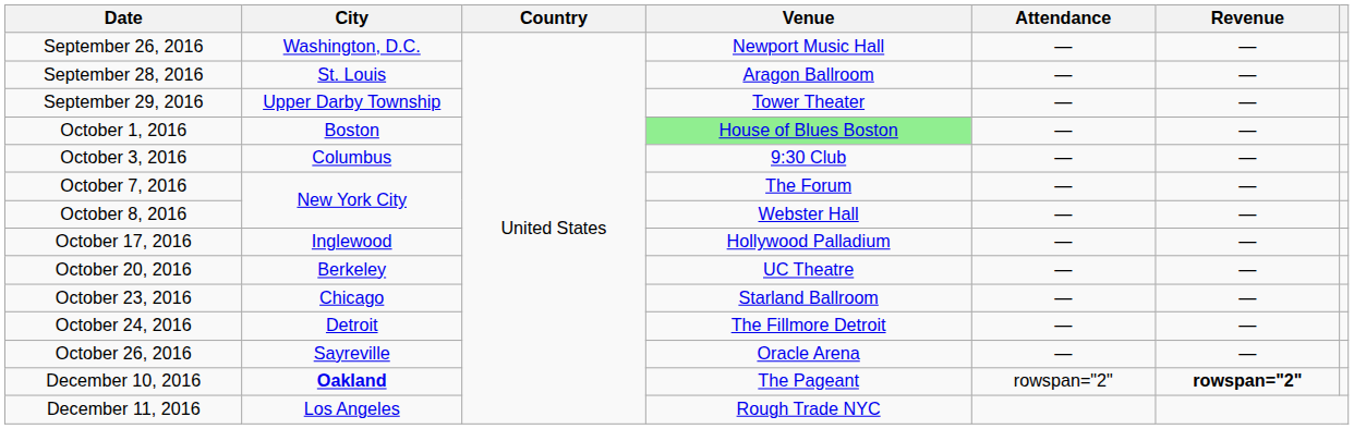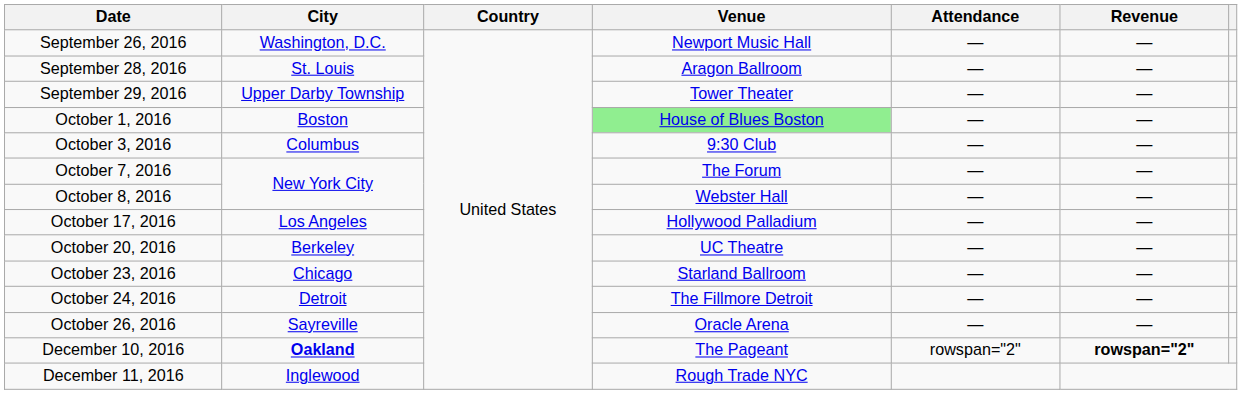October 17, 2016 | City: Inglewood -> Los Angeles
December 11, 2016 | City: Los Angeles -> Inglewood
